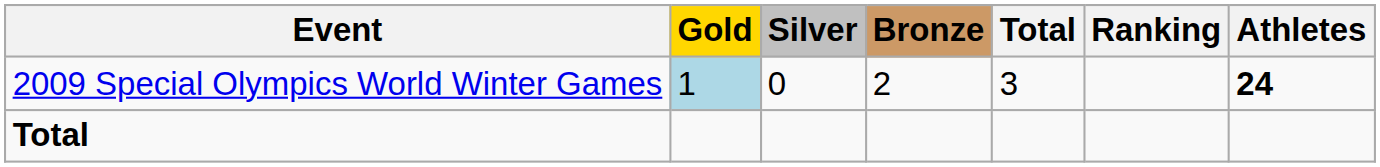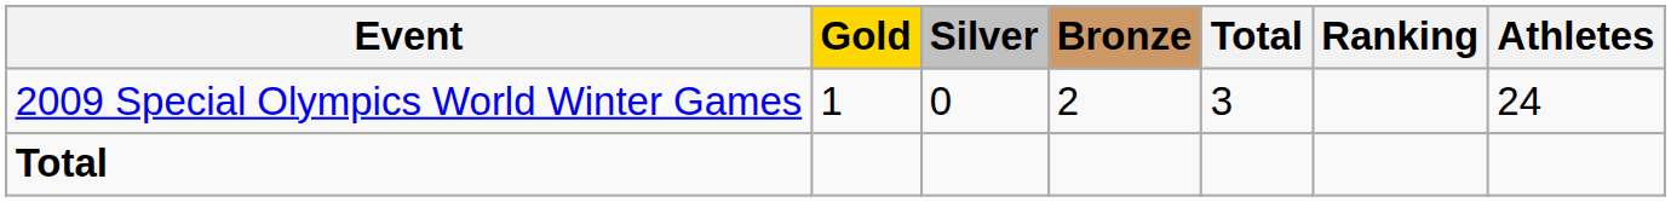2009 Special Olympics World Winter Games | Gold: lightblue background -> no background
2009 Special Olympics World Winter Games | Athletes: bold -> normal
